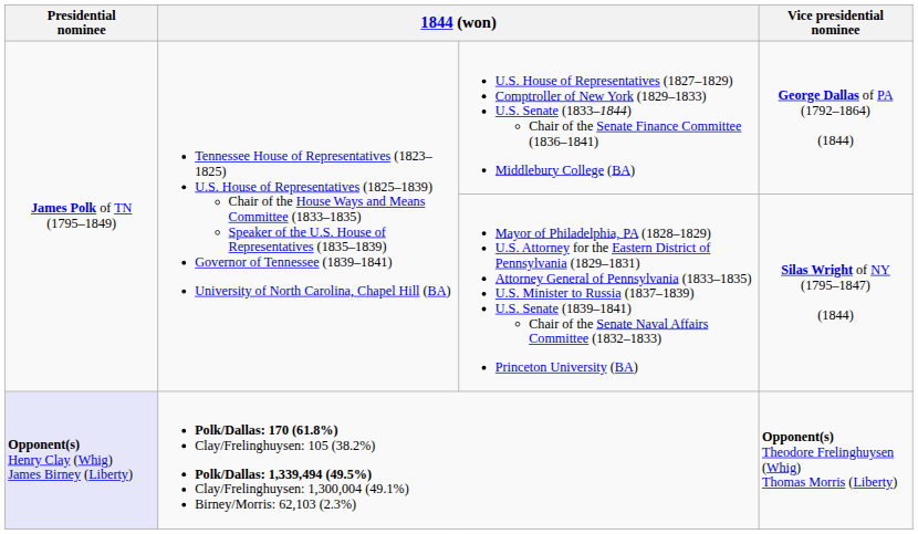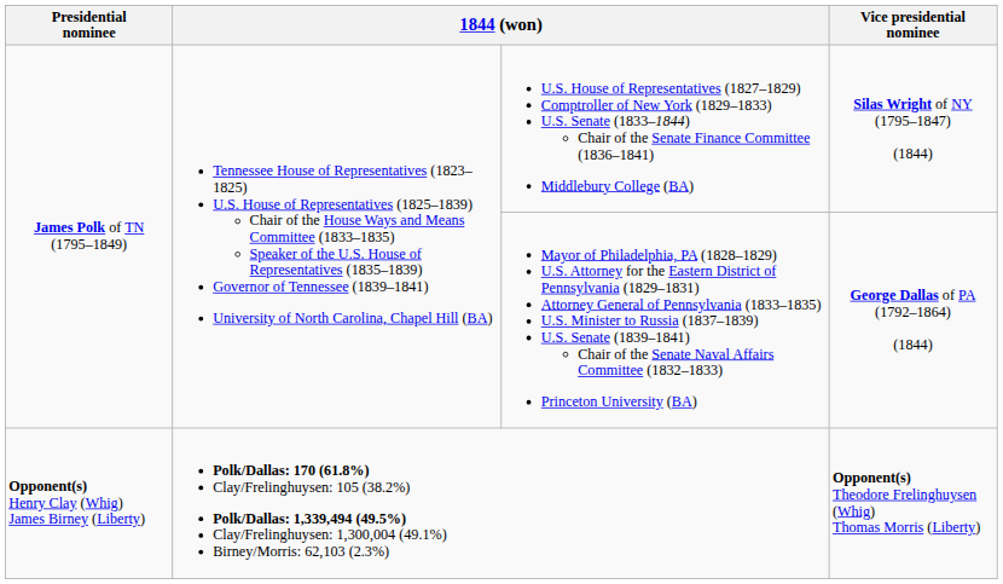row 2 | Vice presidential nominee: George Dallas of PA (1792–1864) (1844) -> Silas Wright of NY (1795–1847) (1844)
row 3 | Vice presidential nominee: Silas Wright of NY (1795–1847) (1844) -> George Dallas of PA (1792–1864) (1844)
row 4 | Presidential nominee: lavender background -> no background
